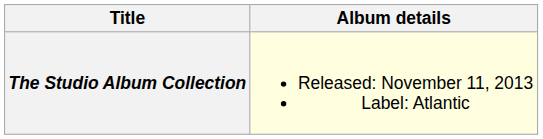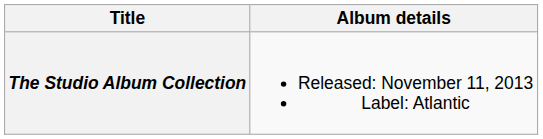The Studio Album Collection | Album details: lightyellow background -> no background
